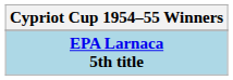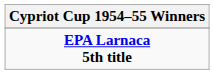row 2 | column 1: lightblue background -> no background
